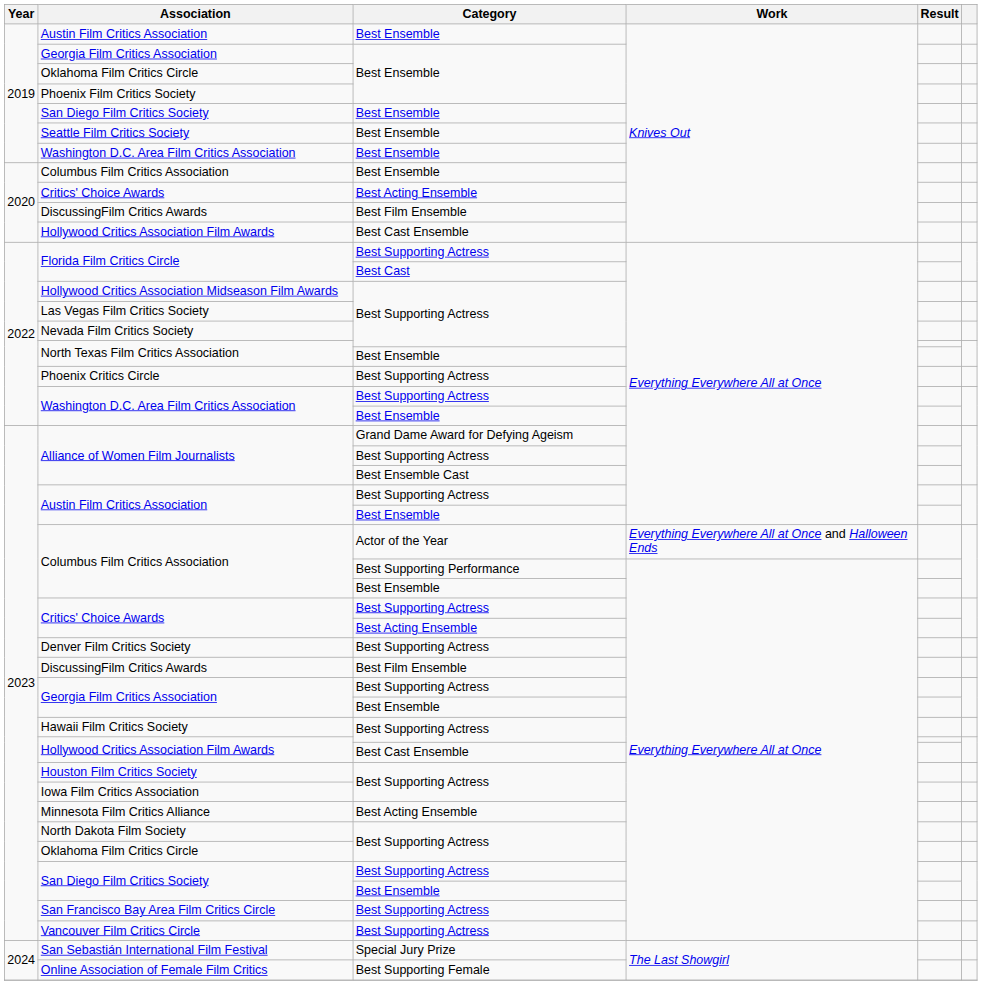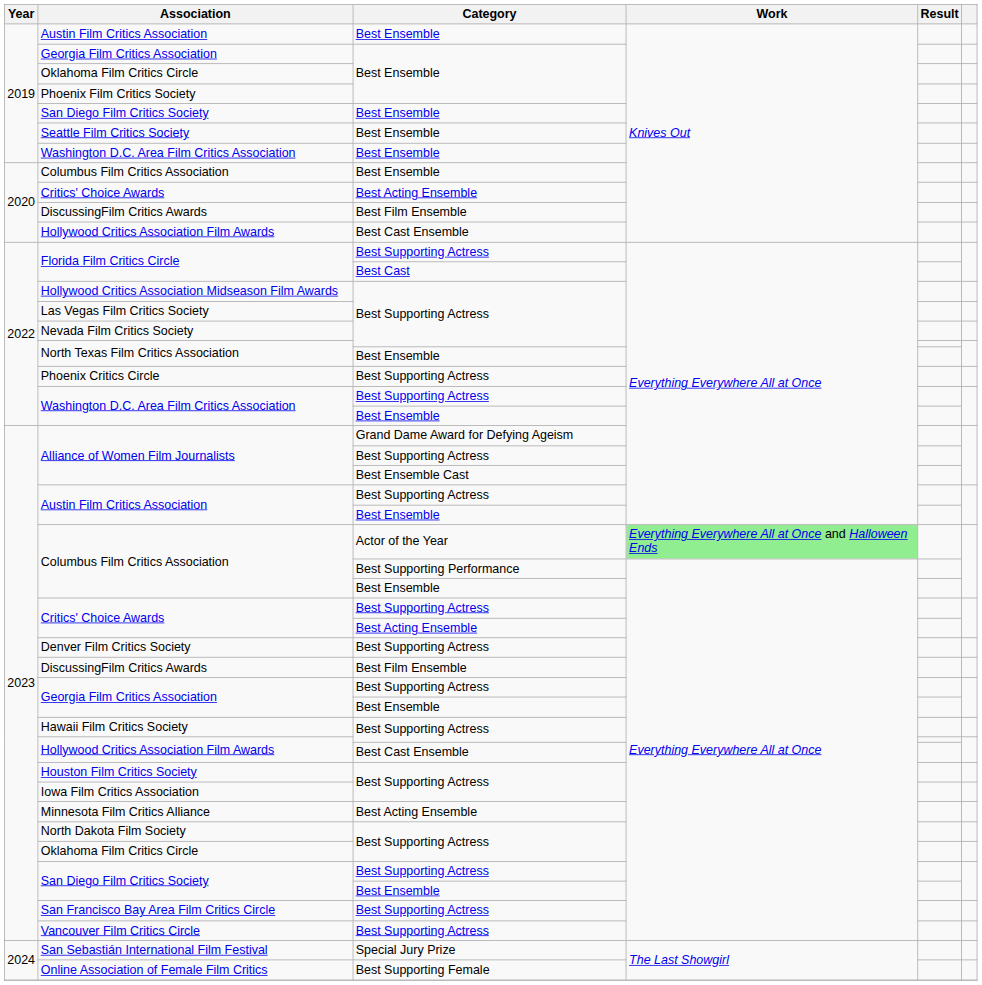Columbus Film Critics Association / Actor of the Year | Work: no background -> lightgreen background
